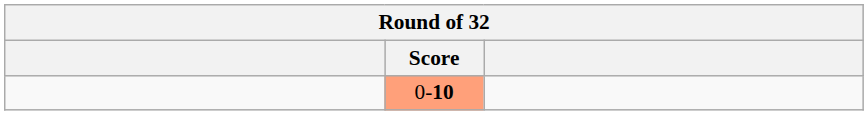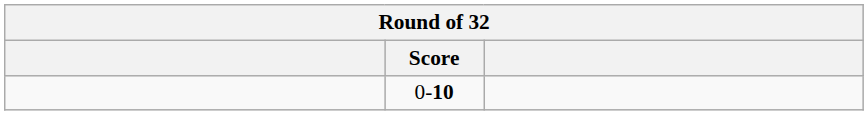row 3 | Score: lightsalmon background -> no background
